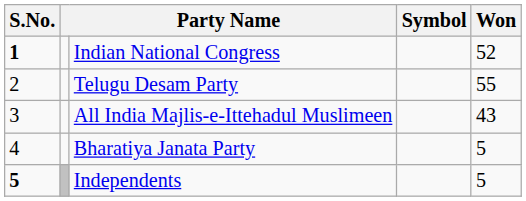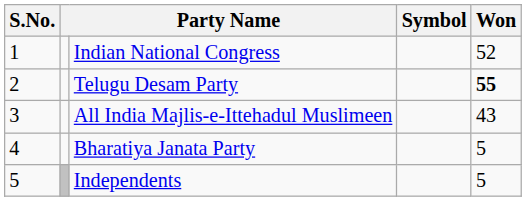Indian National Congress | S.No.: bold -> normal
Telugu Desam Party | Won: normal -> bold
Independents | S.No.: bold -> normal
